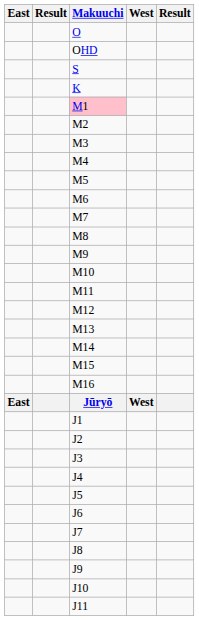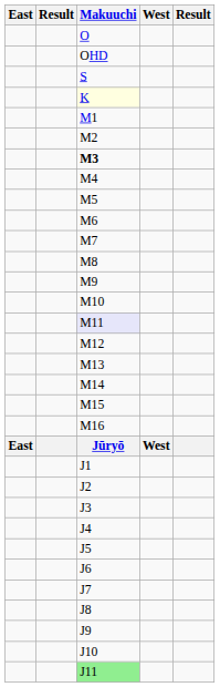K | Makuuchi: no background -> lightyellow background
M1 | Makuuchi: pink background -> no background
M3 | Makuuchi: normal -> bold
M11 | Makuuchi: no background -> lavender background
J11 | Makuuchi: no background -> lightgreen background
